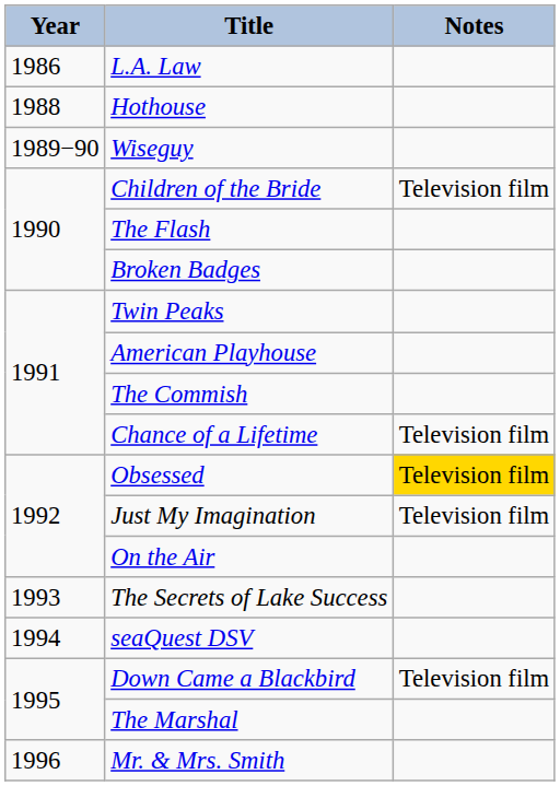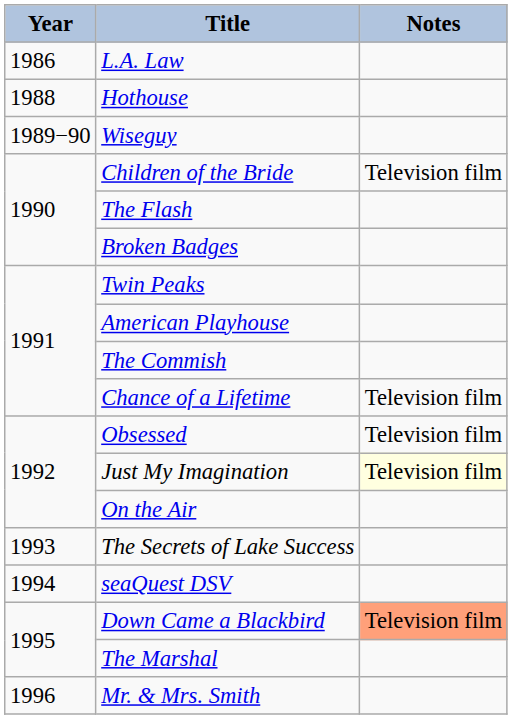Obsessed | Notes: gold background -> no background
Just My Imagination | Notes: no background -> lightyellow background
Down Came a Blackbird | Notes: no background -> lightsalmon background
